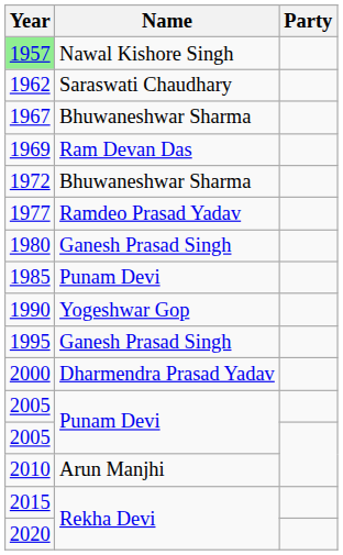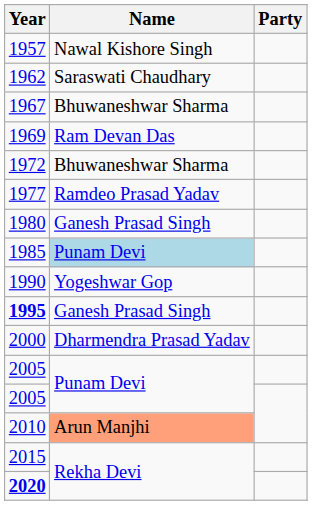1957 | Year: lightgreen background -> no background
1985 | Name: no background -> lightblue background
1995 | Year: normal -> bold
2010 | Name: no background -> lightsalmon background
2020 | Year: normal -> bold
